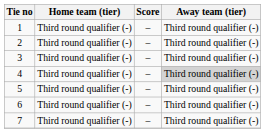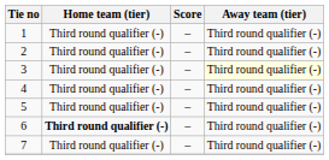3 | Away team (tier): no background -> lightyellow background
4 | Away team (tier): lightgrey background -> no background
6 | Home team (tier): normal -> bold
